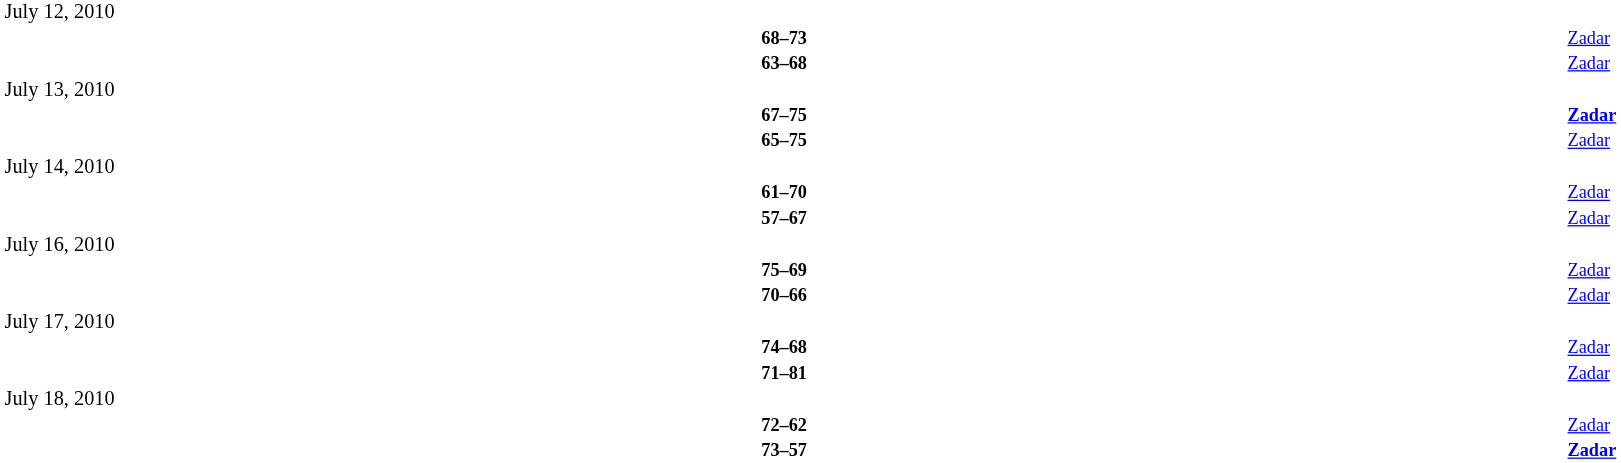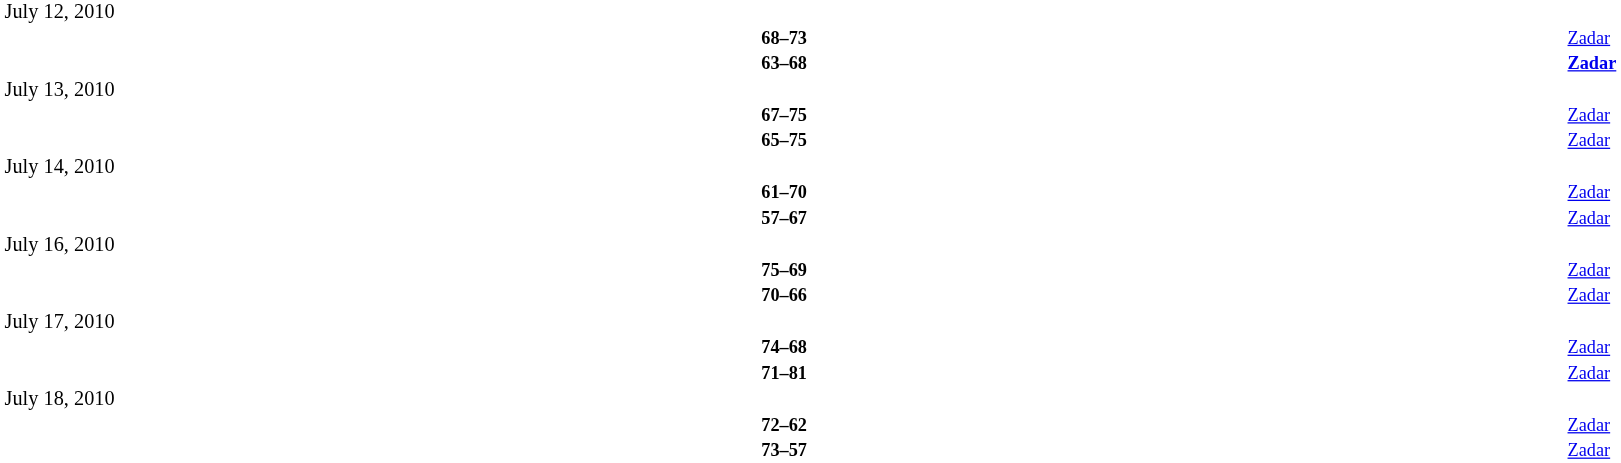63–68 | column 3: normal -> bold
67–75 | column 3: bold -> normal
73–57 | column 3: bold -> normal
